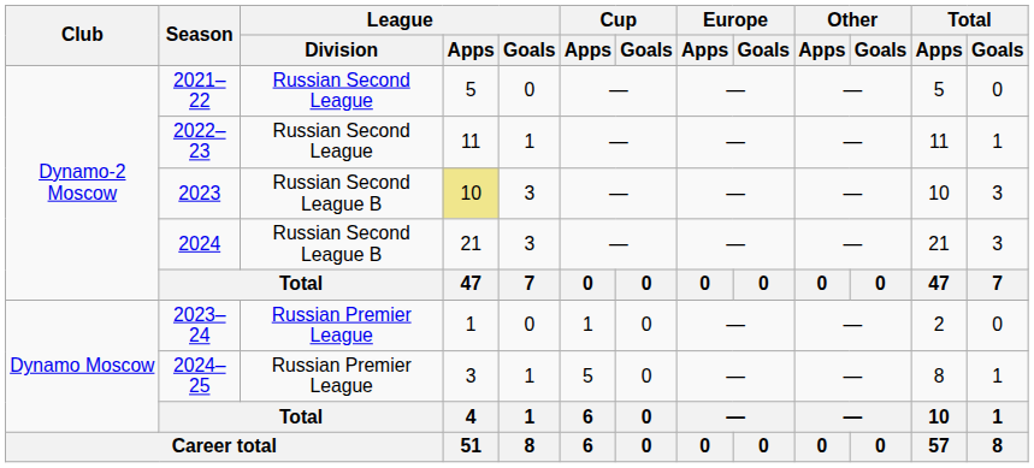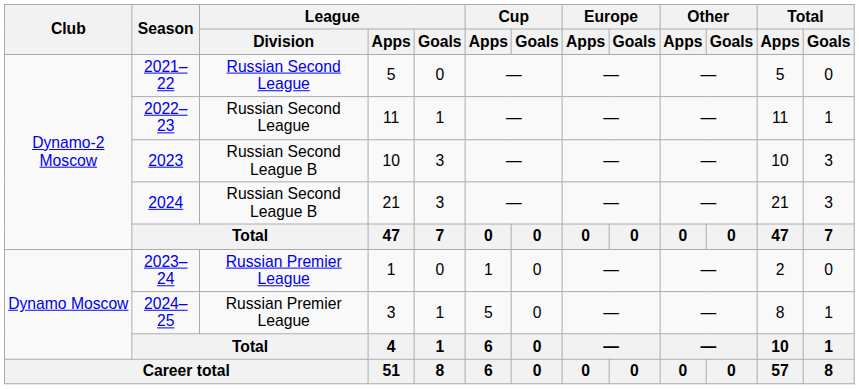2023 | League / Apps: khaki background -> no background
